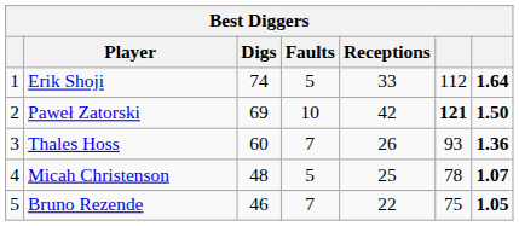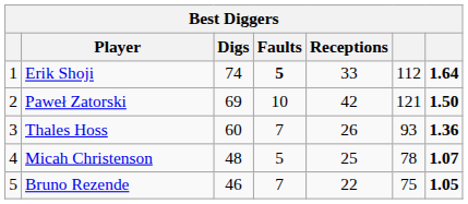Erik Shoji | Faults: normal -> bold
Paweł Zatorski | column 6: bold -> normal
